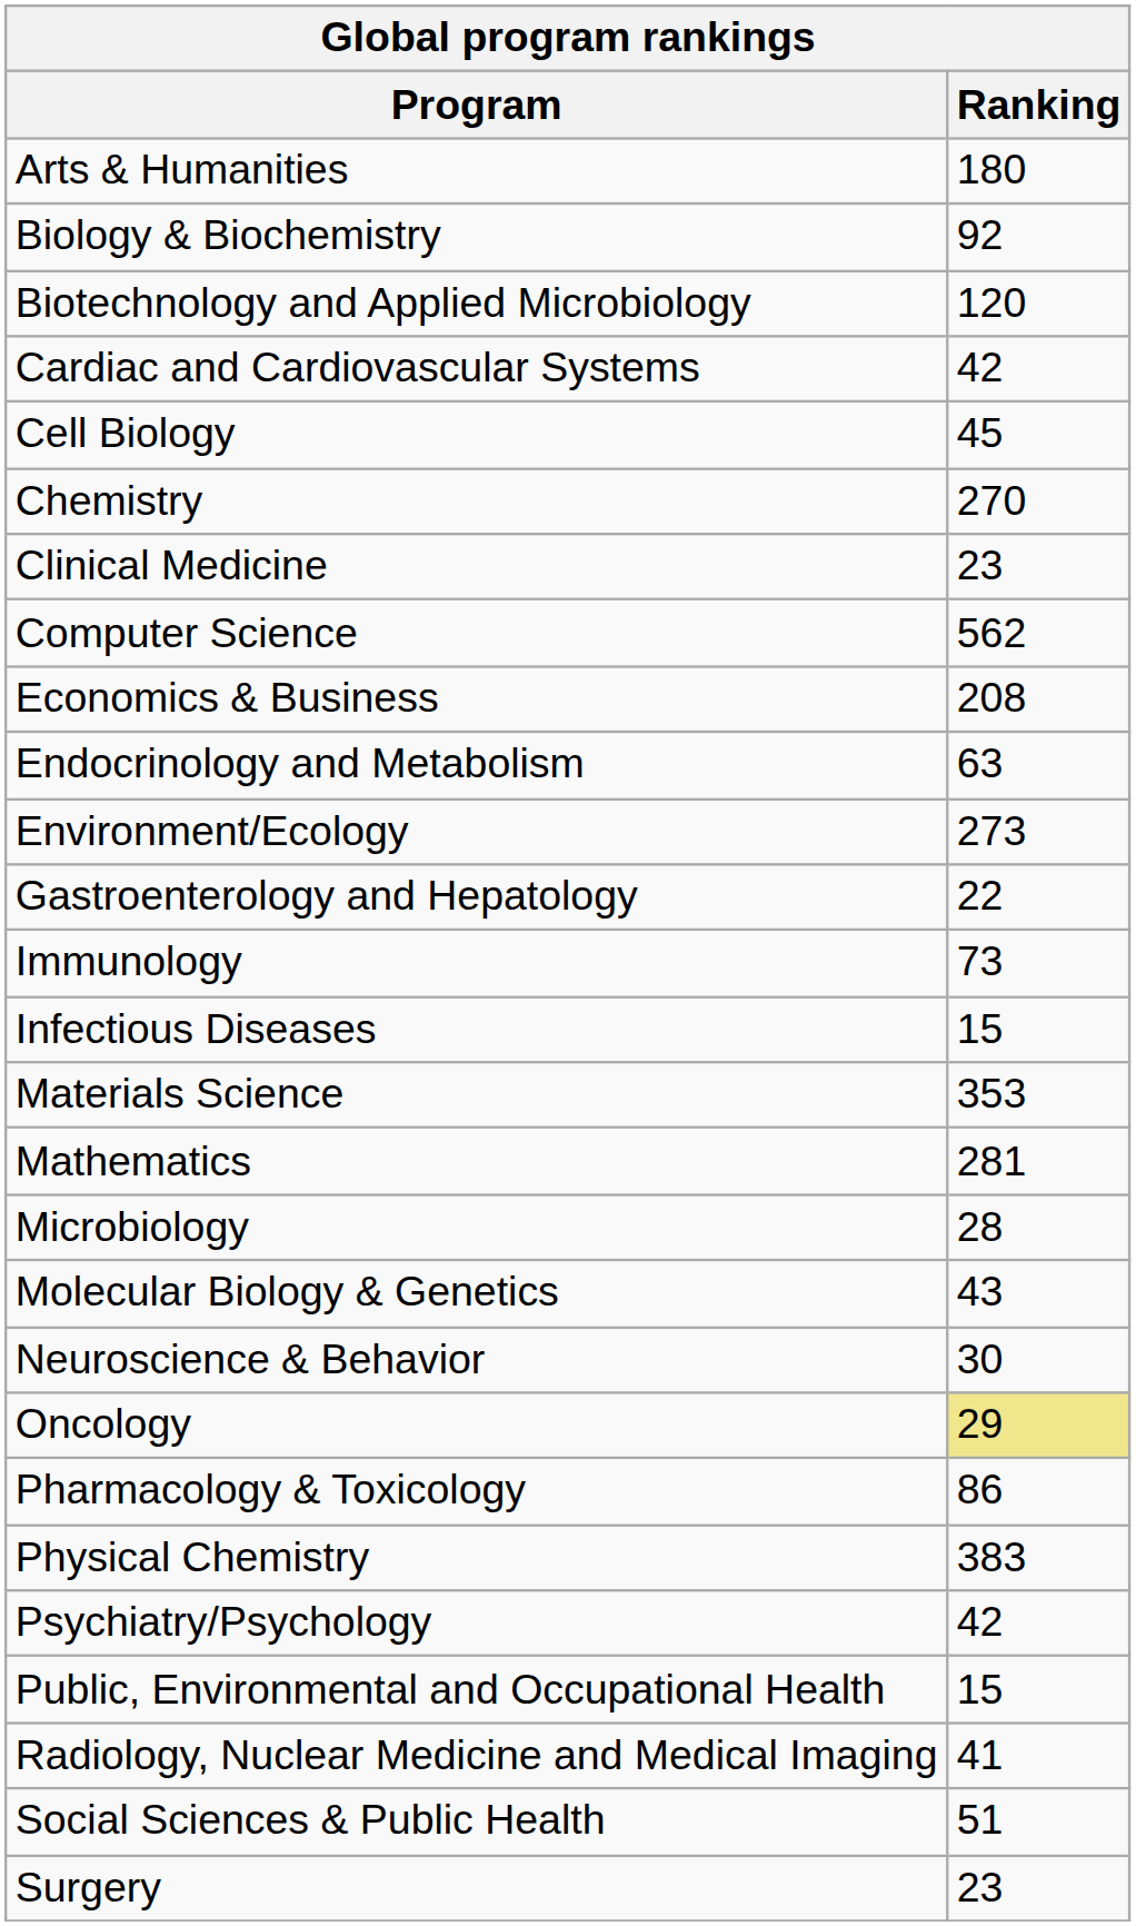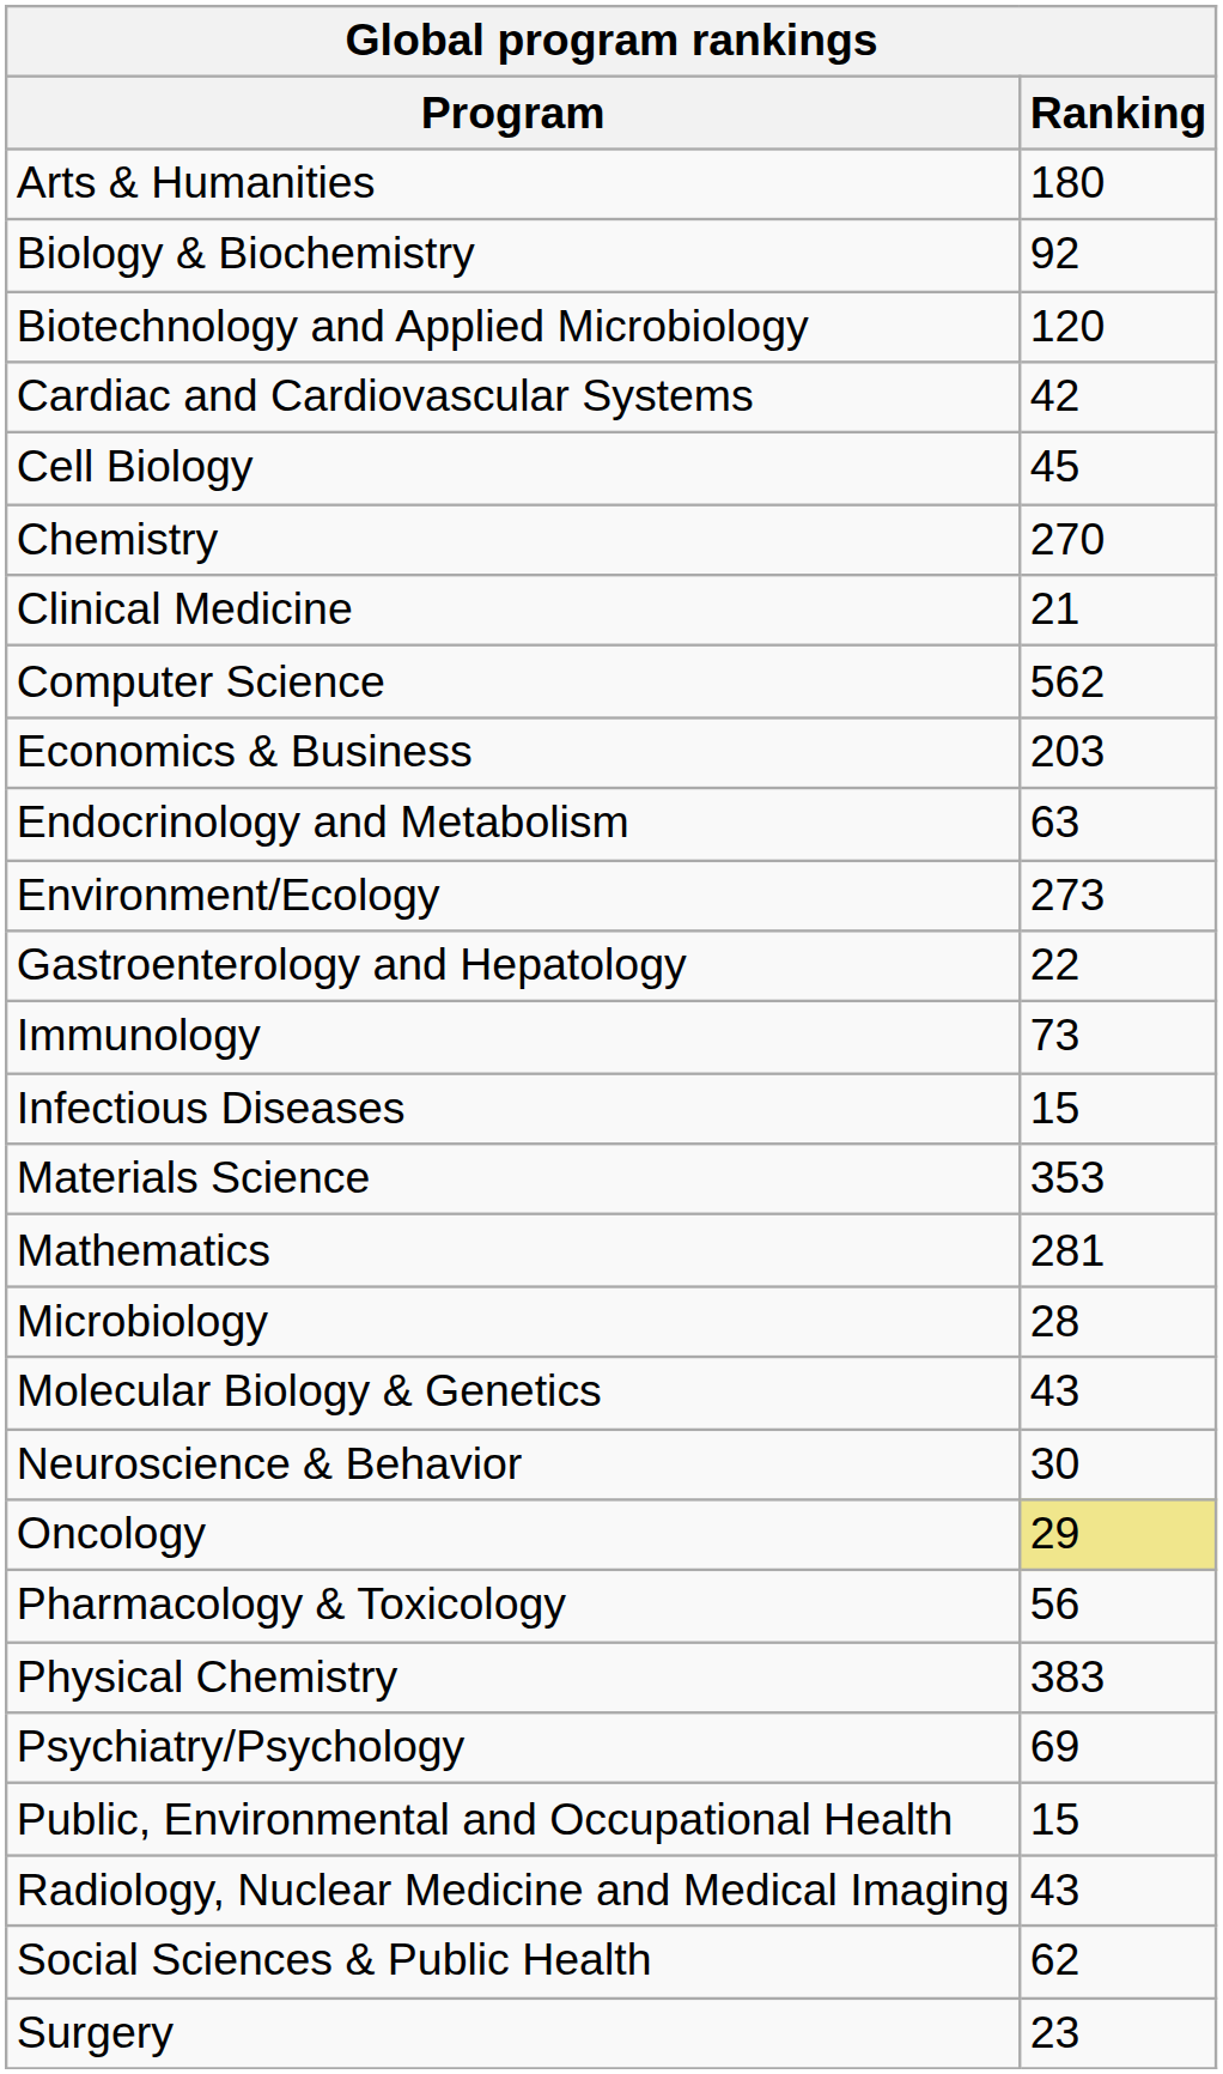Clinical Medicine | Ranking: 23 -> 21
Economics & Business | Ranking: 208 -> 203
Pharmacology & Toxicology | Ranking: 86 -> 56
Psychiatry/Psychology | Ranking: 42 -> 69
Radiology, Nuclear Medicine and Medical Imaging | Ranking: 41 -> 43
Social Sciences & Public Health | Ranking: 51 -> 62
